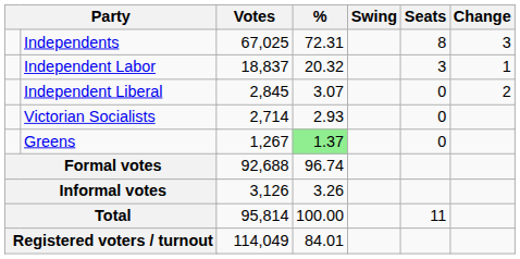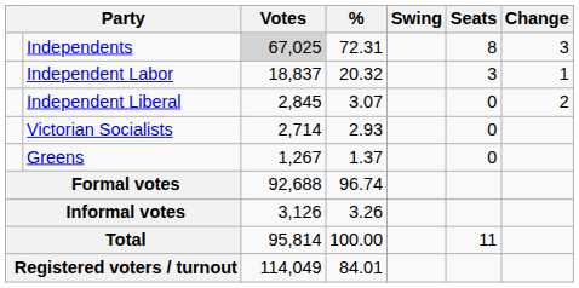Independents | Votes: no background -> lightgrey background
Greens | %: lightgreen background -> no background
